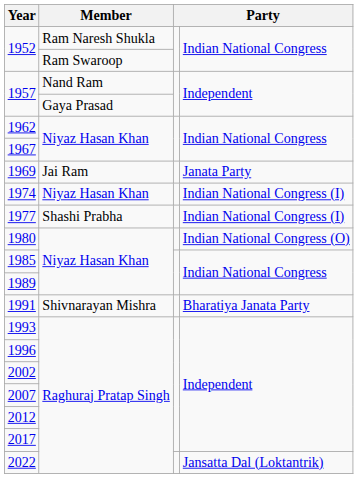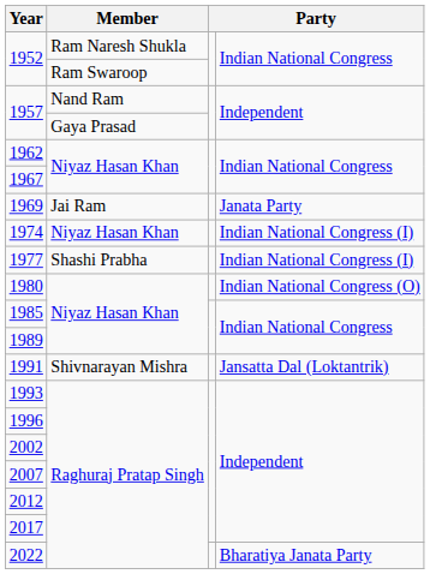1991 | column 4: Bharatiya Janata Party -> Jansatta Dal (Loktantrik)
2022 | column 4: Jansatta Dal (Loktantrik) -> Bharatiya Janata Party
